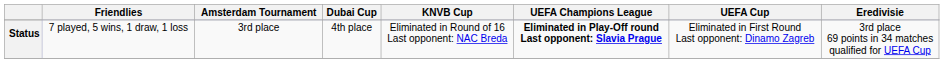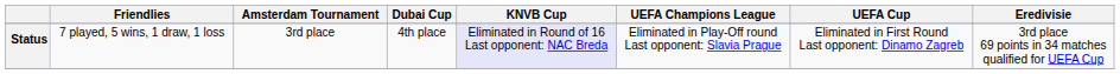Status | KNVB Cup: no background -> lavender background
Status | UEFA Champions League: bold -> normal
